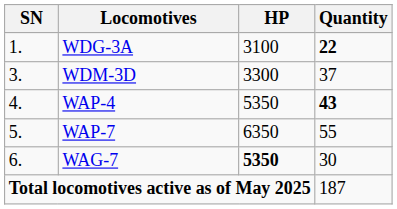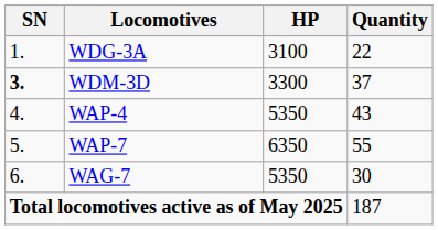WDG-3A | Quantity: bold -> normal
WDM-3D | SN: normal -> bold
WAP-4 | Quantity: bold -> normal
WAG-7 | HP: bold -> normal
